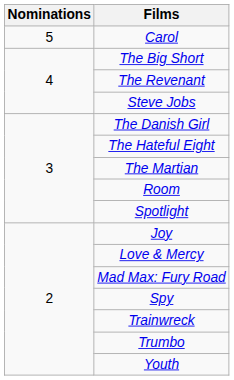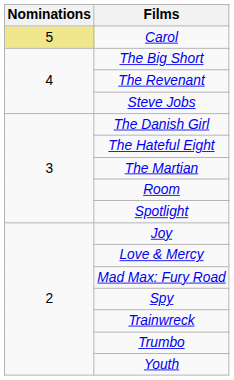Carol | Nominations: no background -> khaki background
